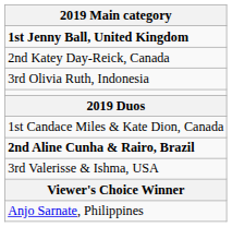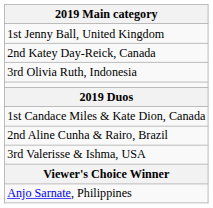row 2 | column 1: bold -> normal
row 8 | column 1: bold -> normal
